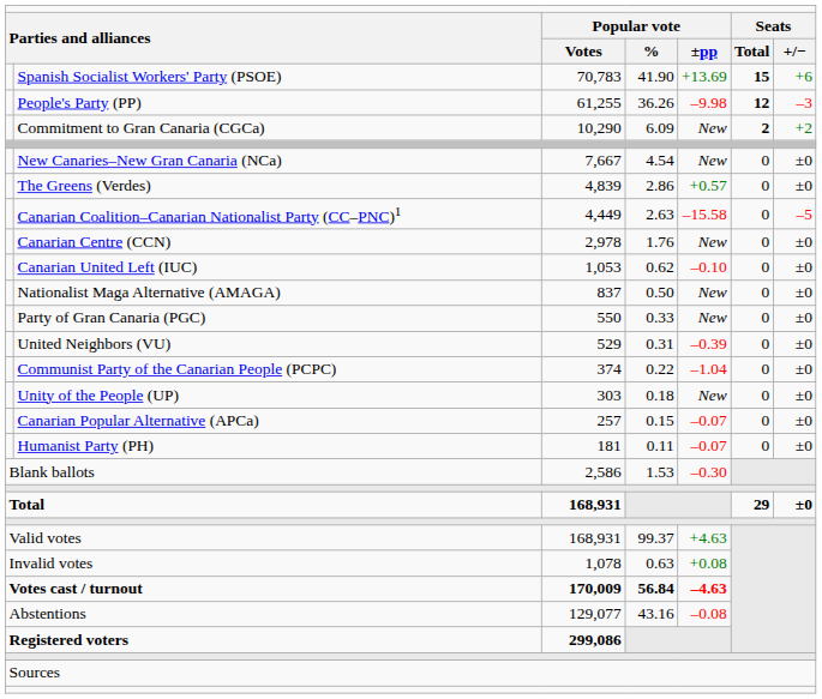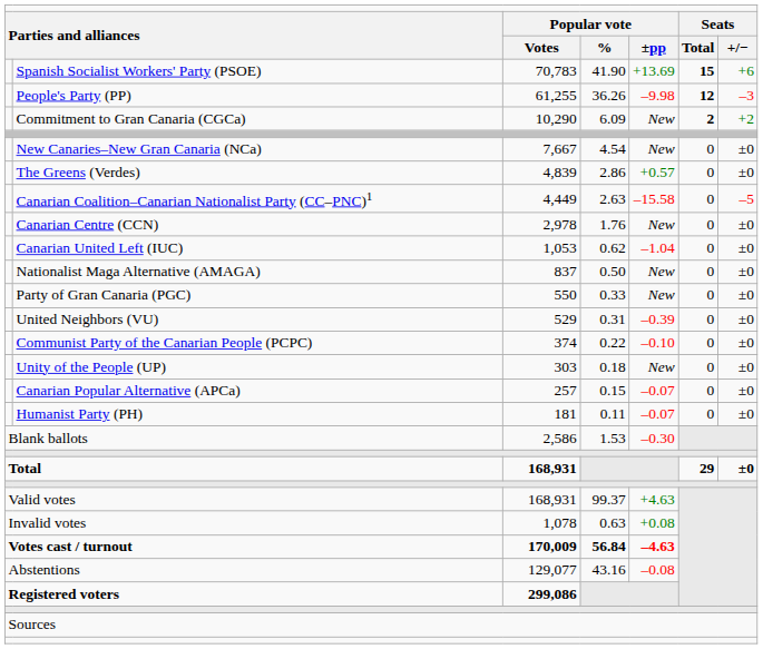Canarian United Left (IUC) | column 5: –0.10 -> –1.04
Communist Party of the Canarian People (PCPC) | column 5: –1.04 -> –0.10
